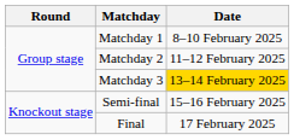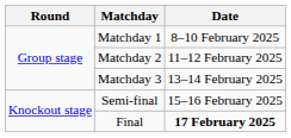Matchday 3 | Date: gold background -> no background
Final | Date: normal -> bold
